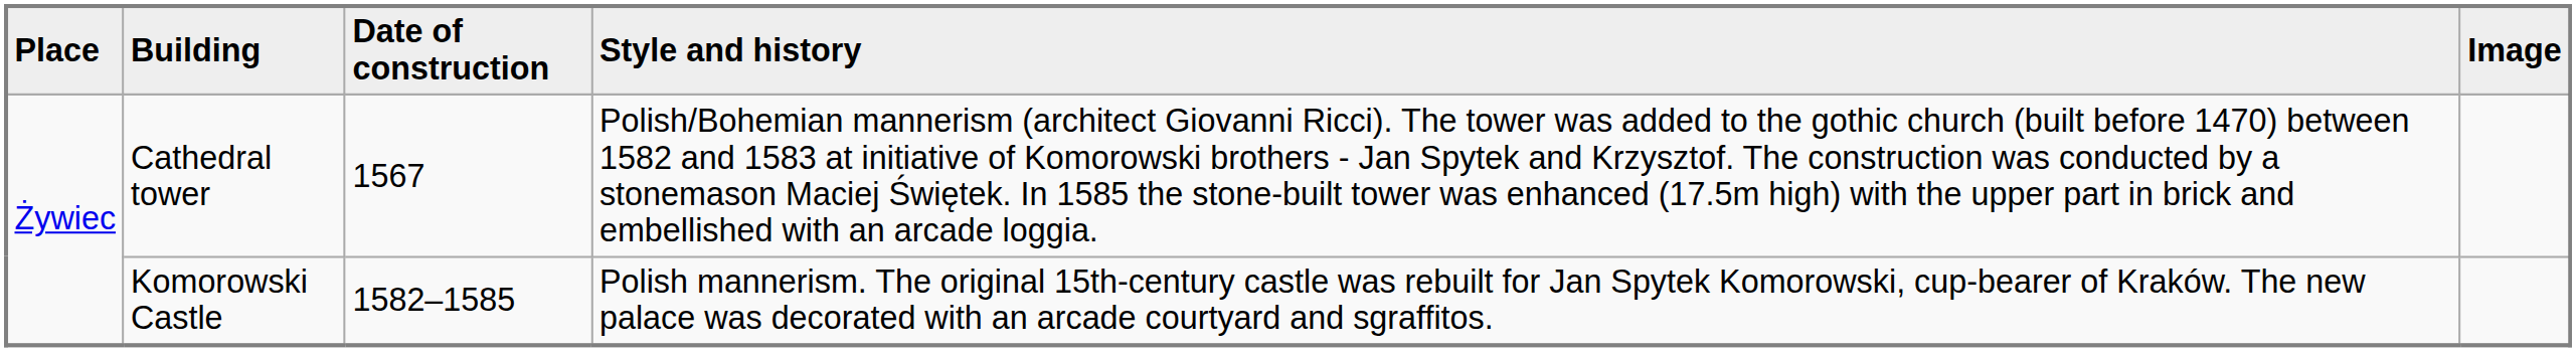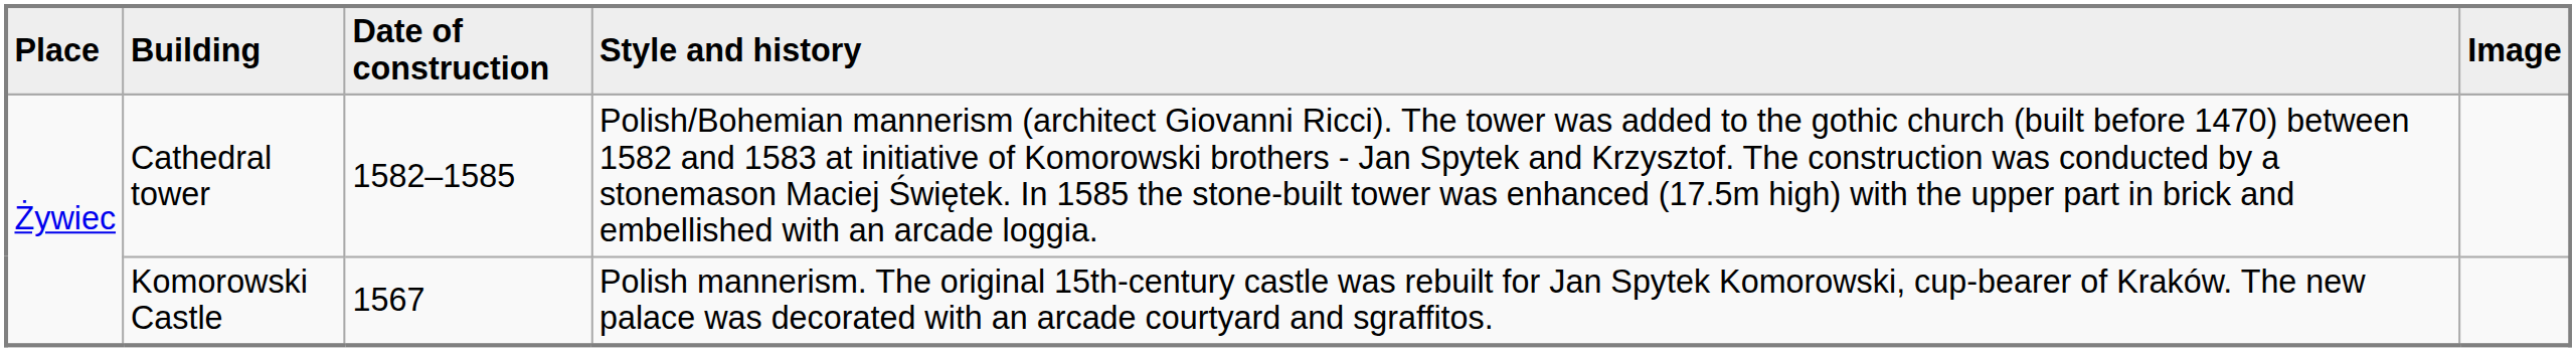Cathedral tower | Date of construction: 1567 -> 1582–1585
Komorowski Castle | Date of construction: 1582–1585 -> 1567
